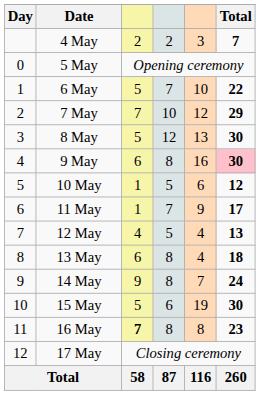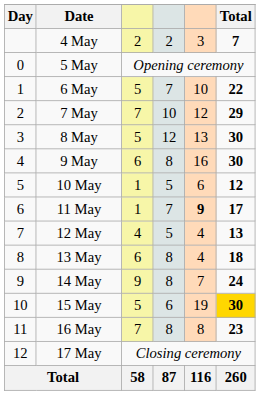9 May | Total: pink background -> no background
11 May | column 5: normal -> bold
15 May | Total: no background -> gold background
16 May | column 3: bold -> normal
